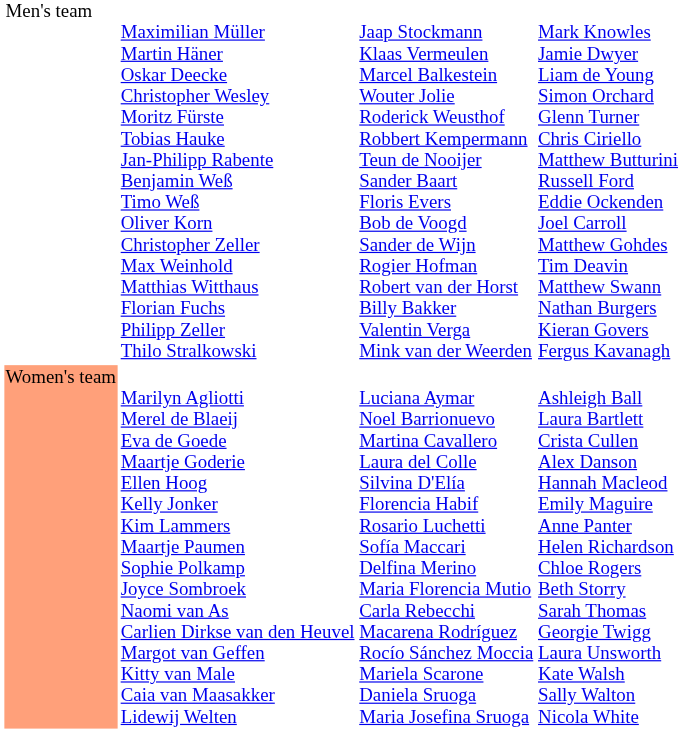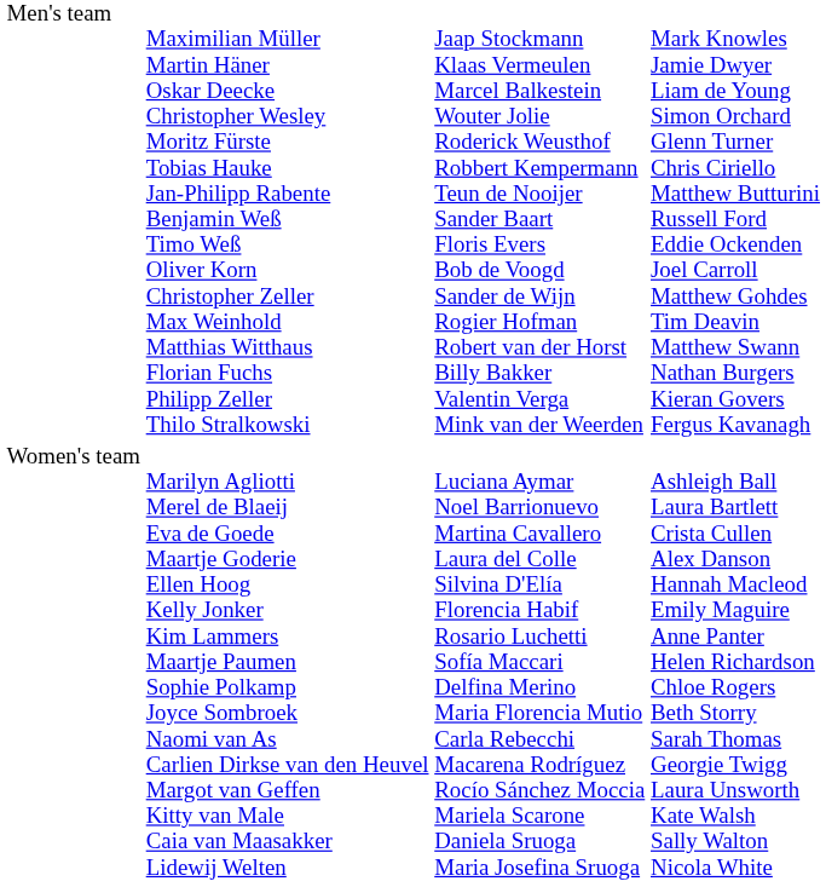Women's team | column 1: lightsalmon background -> no background
